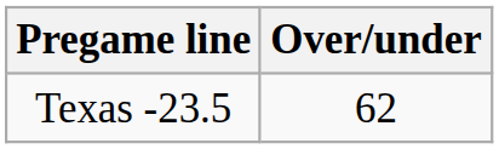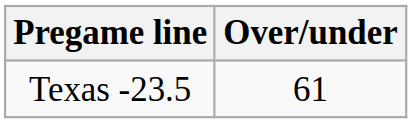Texas -23.5 | Over/under: 62 -> 61
